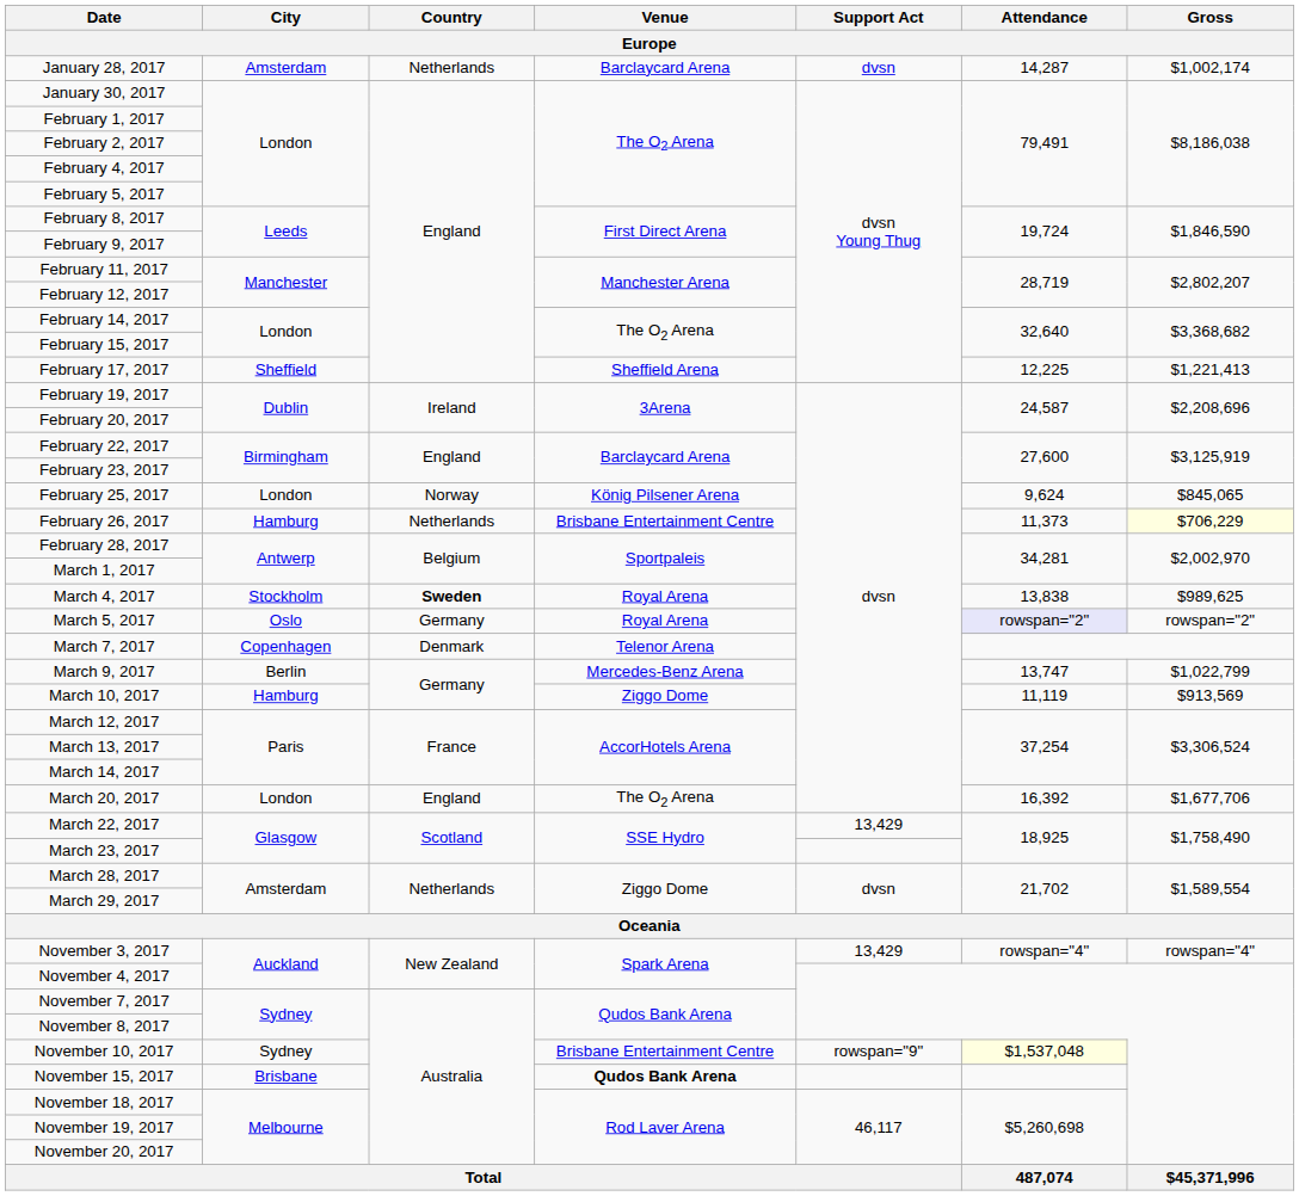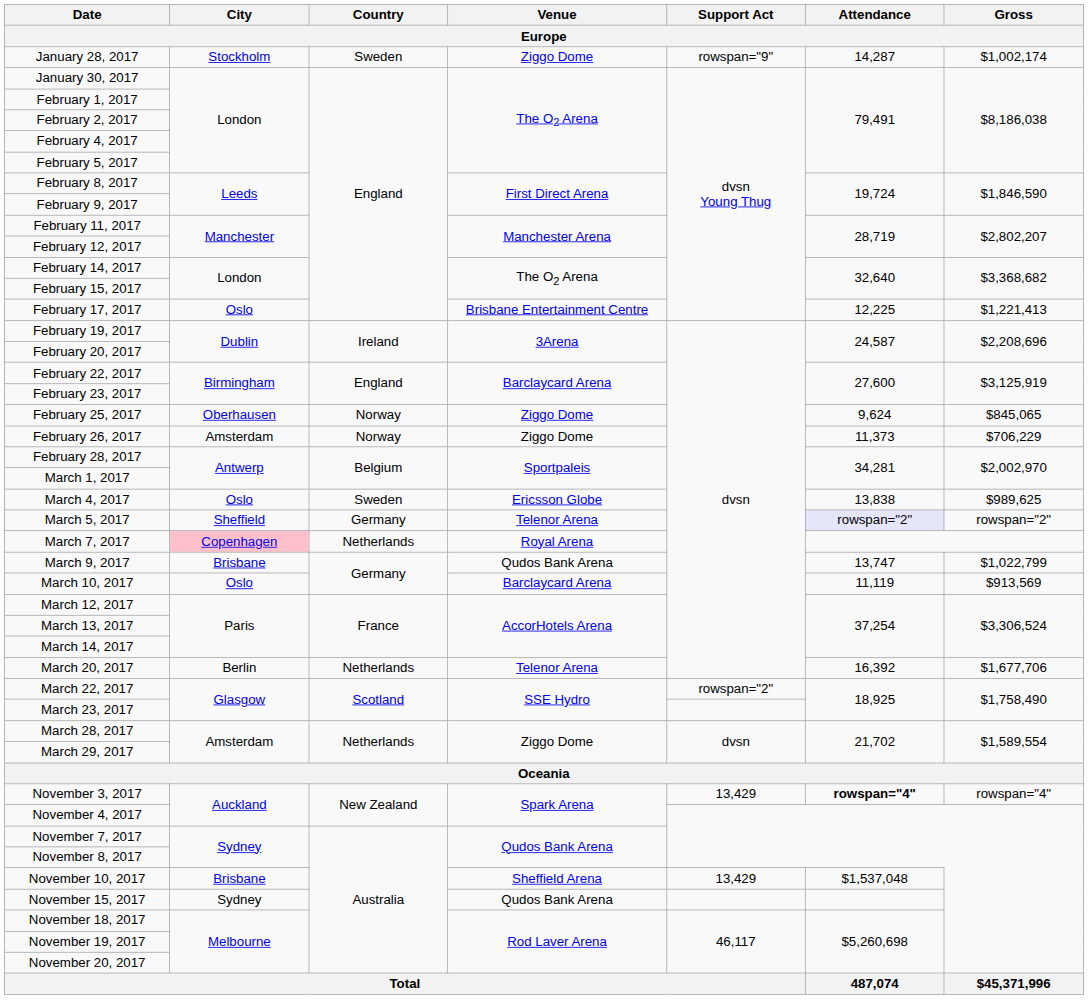January 28, 2017 | City: Amsterdam -> Stockholm
January 28, 2017 | Country: Netherlands -> Sweden
January 28, 2017 | Venue: Barclaycard Arena -> Ziggo Dome
January 28, 2017 | Support Act: dvsn -> rowspan="9"
February 17, 2017 | City: Sheffield -> Oslo
February 17, 2017 | Venue: Sheffield Arena -> Brisbane Entertainment Centre
February 25, 2017 | City: London -> Oberhausen
February 25, 2017 | Venue: König Pilsener Arena -> Ziggo Dome
February 26, 2017 | City: Hamburg -> Amsterdam
February 26, 2017 | Country: Netherlands -> Norway
February 26, 2017 | Venue: Brisbane Entertainment Centre -> Ziggo Dome
February 26, 2017 | Gross: lightyellow background -> no background
March 4, 2017 | City: Stockholm -> Oslo
March 4, 2017 | Country: bold -> normal
March 4, 2017 | Venue: Royal Arena -> Ericsson Globe
March 5, 2017 | City: Oslo -> Sheffield
March 5, 2017 | Venue: Royal Arena -> Telenor Arena
March 7, 2017 | City: no background -> pink background
March 7, 2017 | Country: Denmark -> Netherlands
March 7, 2017 | Venue: Telenor Arena -> Royal Arena
March 9, 2017 | City: Berlin -> Brisbane
March 9, 2017 | Venue: Mercedes-Benz Arena -> Qudos Bank Arena
March 10, 2017 | City: Hamburg -> Oslo
March 10, 2017 | Venue: Ziggo Dome -> Barclaycard Arena
March 20, 2017 | City: London -> Berlin
March 20, 2017 | Country: England -> Netherlands
March 20, 2017 | Venue: The O2 Arena -> Telenor Arena
March 22, 2017 | Support Act: 13,429 -> rowspan="2"
November 3, 2017 | Attendance: normal -> bold
November 10, 2017 | City: Sydney -> Brisbane
November 10, 2017 | Venue: Brisbane Entertainment Centre -> Sheffield Arena
November 10, 2017 | Support Act: rowspan="9" -> 13,429
November 10, 2017 | Attendance: lightyellow background -> no background
November 15, 2017 | City: Brisbane -> Sydney
November 15, 2017 | Venue: bold -> normal
